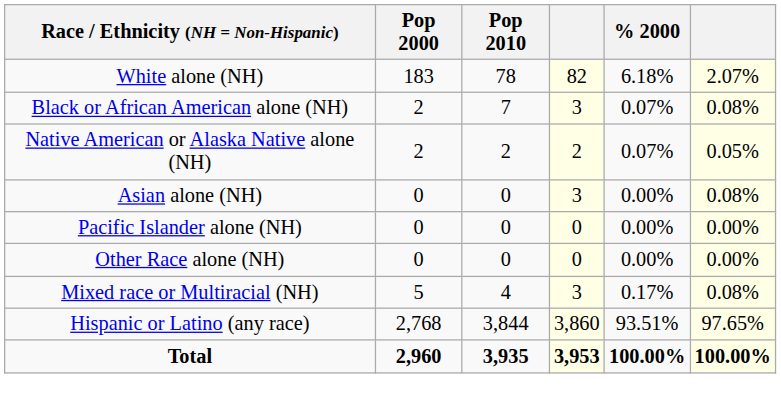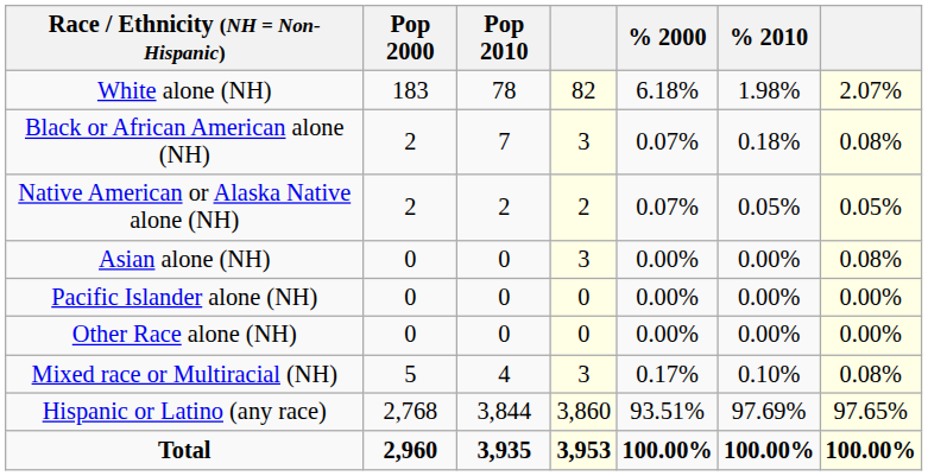+ column: % 2010 | 1.98% | 0.18% | 0.05% | 0.00% | 0.00% | 0.00% | 0.10% | 97.69% | 100.00%
